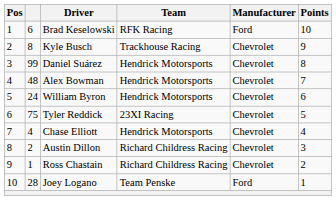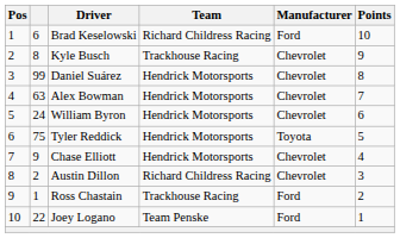Brad Keselowski | Team: RFK Racing -> Richard Childress Racing
Alex Bowman | column 2: 48 -> 63
Tyler Reddick | Team: 23XI Racing -> Hendrick Motorsports
Tyler Reddick | Manufacturer: Chevrolet -> Toyota
Chase Elliott | column 2: 4 -> 9
Ross Chastain | Team: Richard Childress Racing -> Trackhouse Racing
Ross Chastain | Manufacturer: Chevrolet -> Ford
Joey Logano | column 2: 28 -> 22
